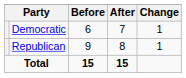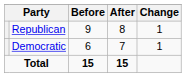rows swapped: Democratic <-> Republican
